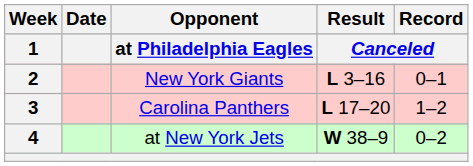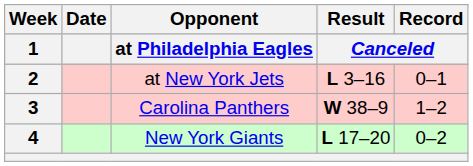2 | Opponent / at Philadelphia Eagles: New York Giants -> at New York Jets
3 | Result / Canceled: L 17–20 -> W 38–9
4 | Opponent / at Philadelphia Eagles: at New York Jets -> New York Giants
4 | Result / Canceled: W 38–9 -> L 17–20
